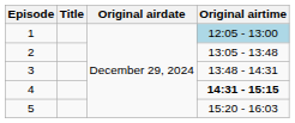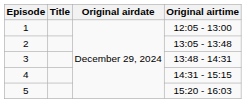1 | Original airtime: lightblue background -> no background
4 | Original airtime: bold -> normal
